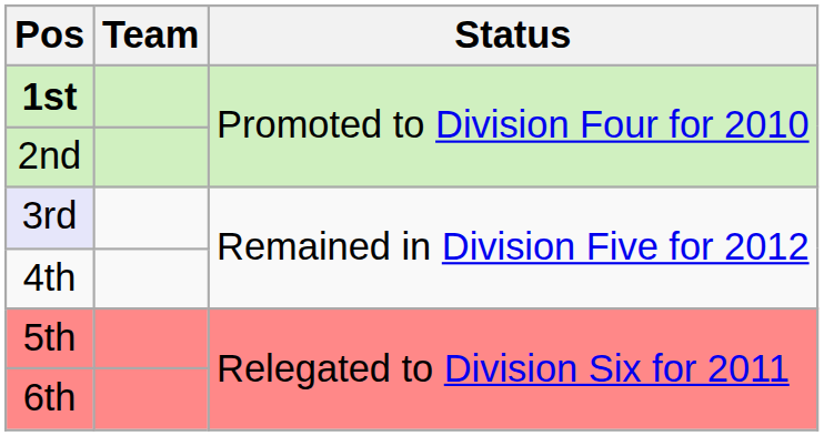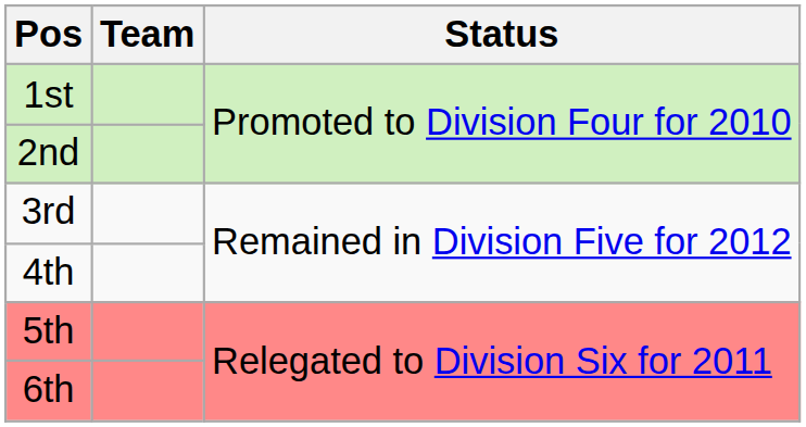1st | Pos: bold -> normal
3rd | Pos: lavender background -> no background
